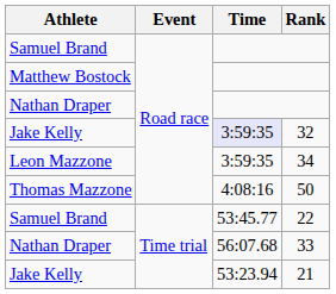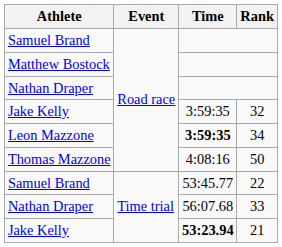32 | Time: lavender background -> no background
34 | Time: normal -> bold
21 | Time: normal -> bold
